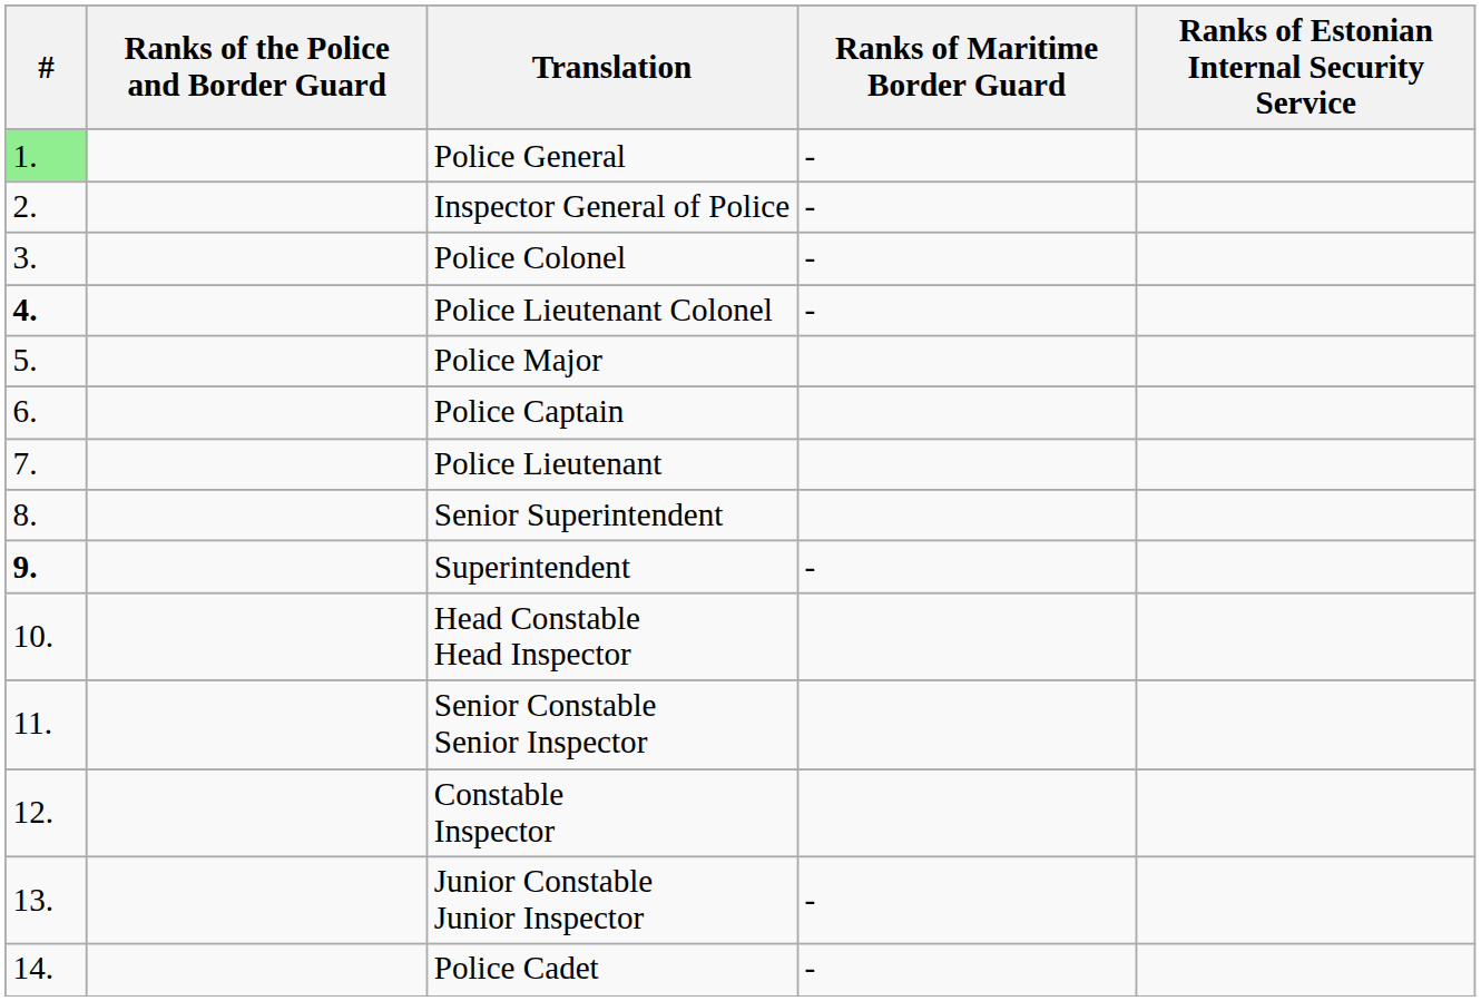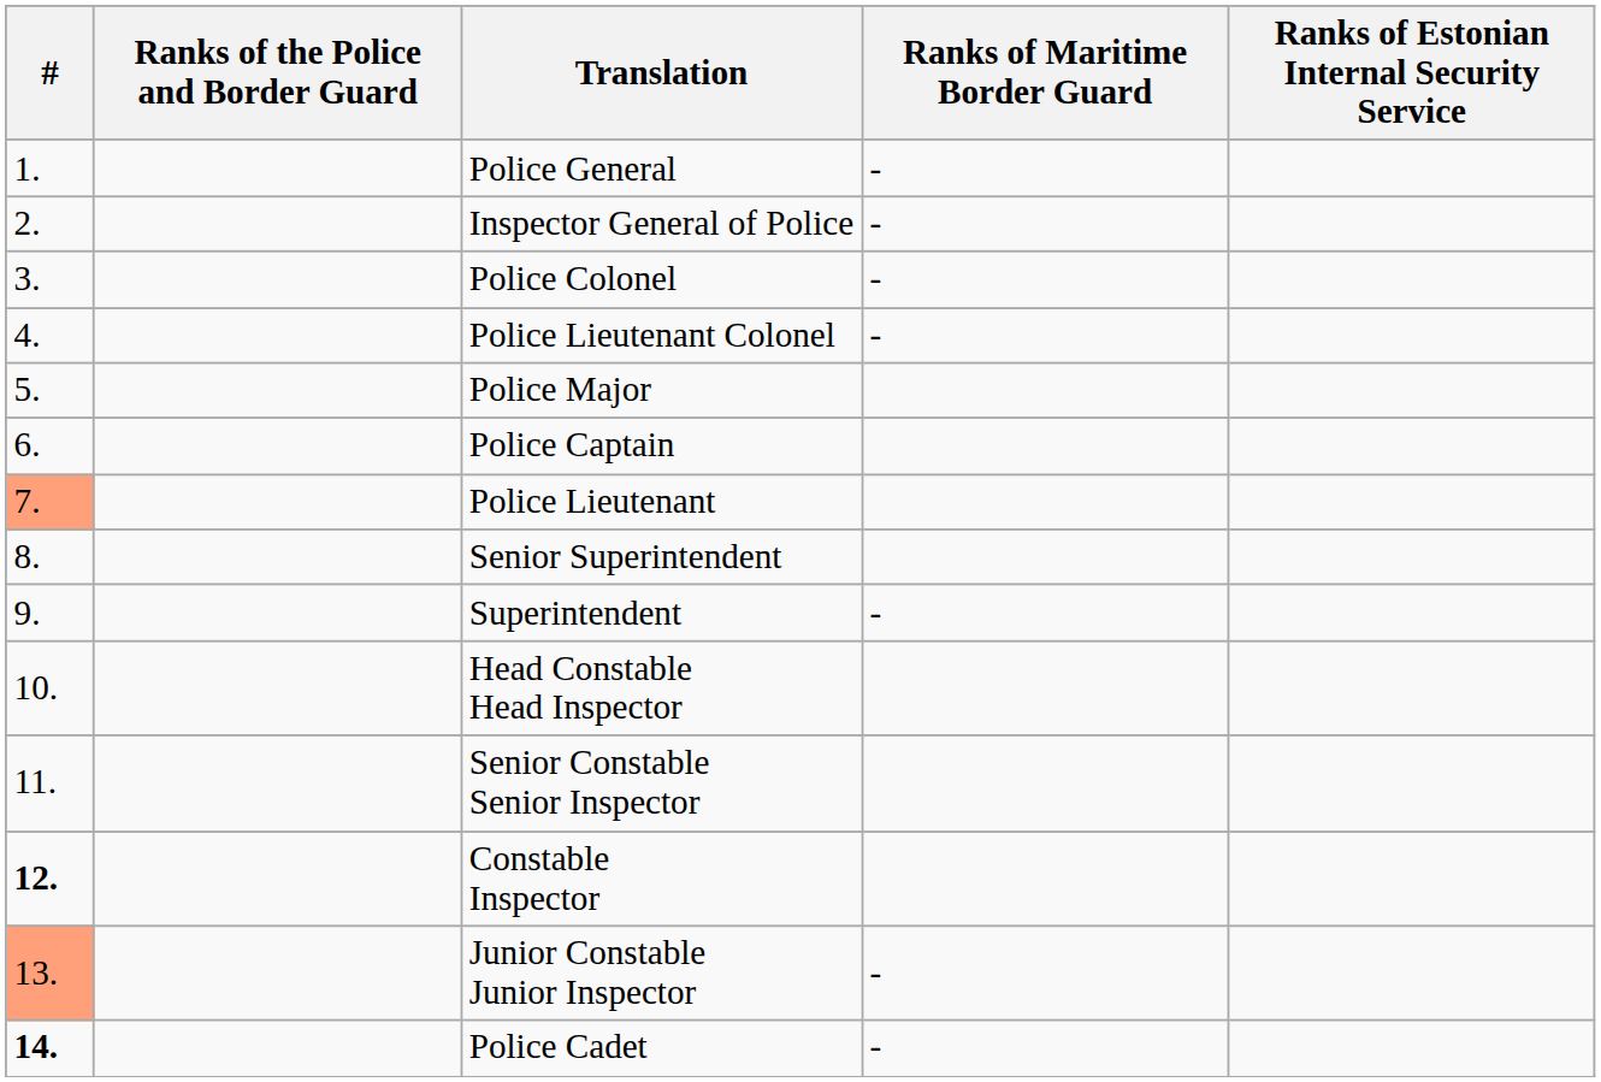Police General | #: lightgreen background -> no background
Police Lieutenant Colonel | #: bold -> normal
Police Lieutenant | #: no background -> lightsalmon background
Superintendent | #: bold -> normal
Constable Inspector | #: normal -> bold
Junior Constable Junior Inspector | #: no background -> lightsalmon background
Police Cadet | #: normal -> bold
